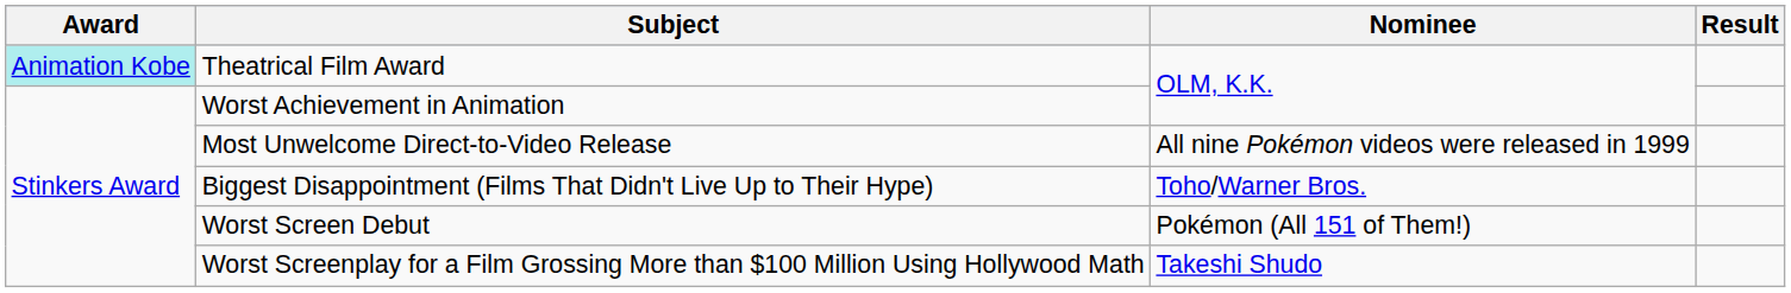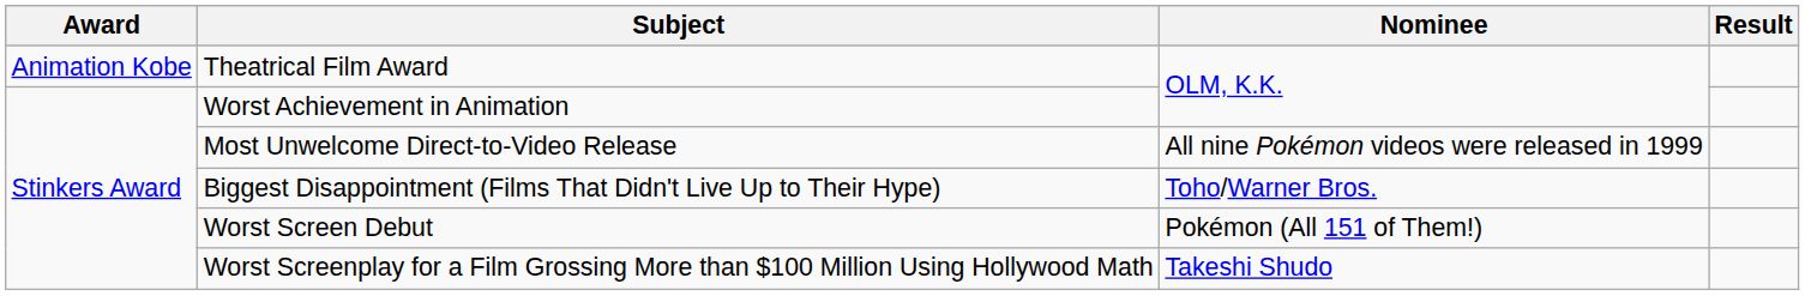Theatrical Film Award | Award: paleturquoise background -> no background
